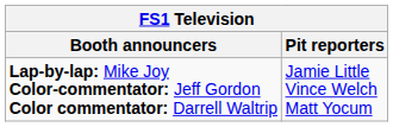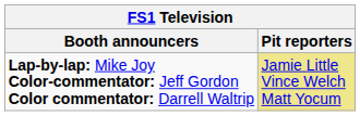row 3 | Pit reporters: no background -> khaki background
